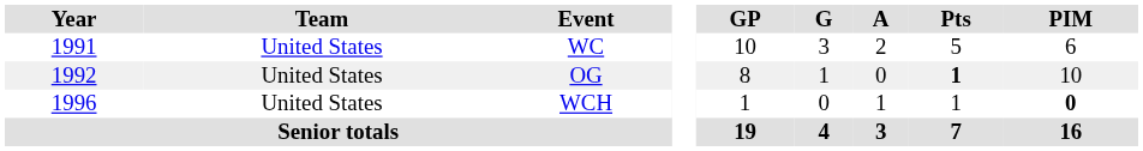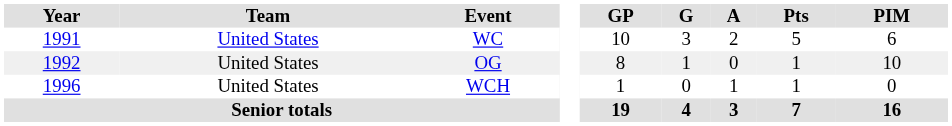OG | Pts: bold -> normal
WCH | PIM: bold -> normal
